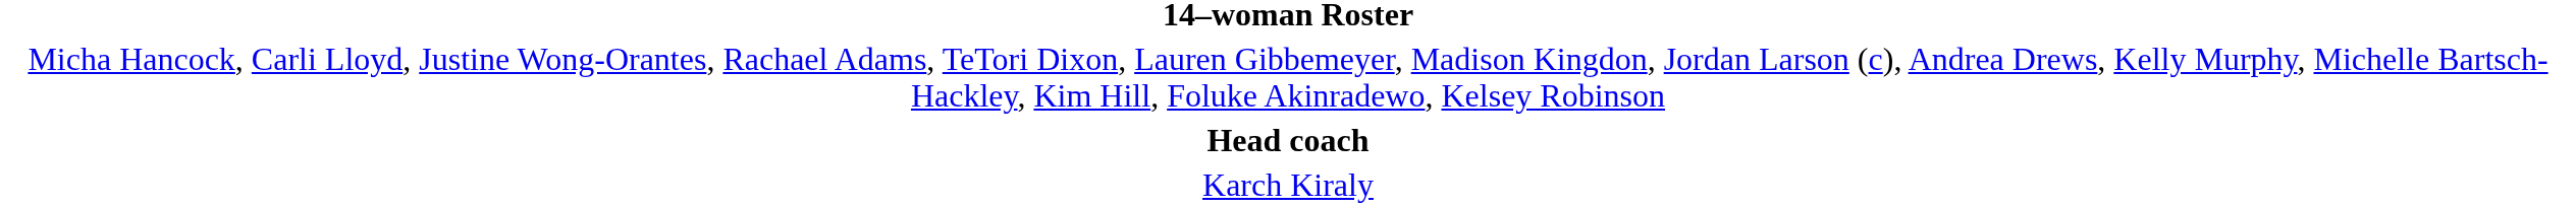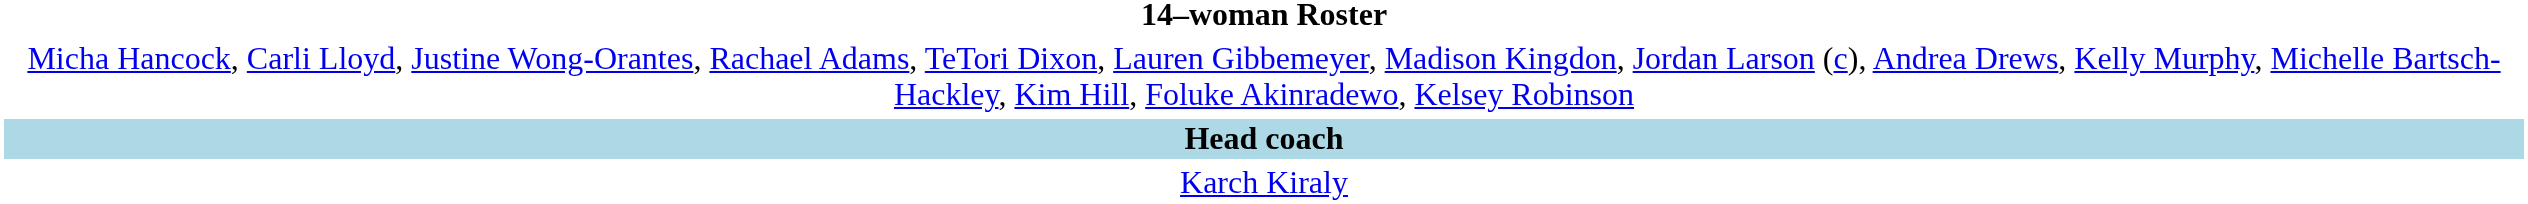row 3 | column 1: no background -> lightblue background
